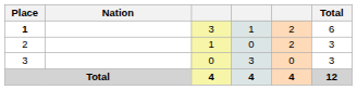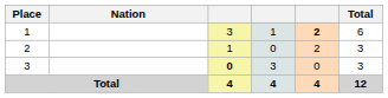row 2 | Place: bold -> normal
row 2 | column 5: normal -> bold
row 4 | column 3: normal -> bold
